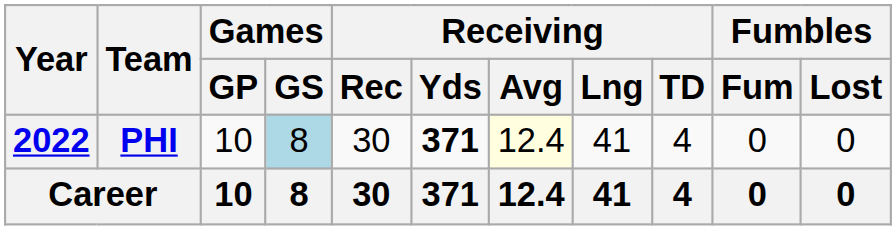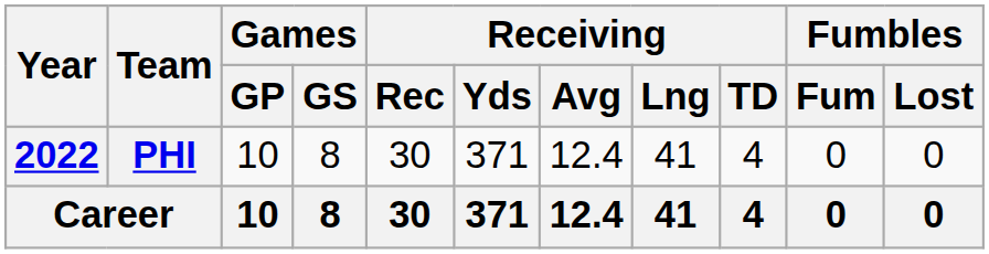PHI | Games / GS: lightblue background -> no background
PHI | Receiving / Yds: bold -> normal
PHI | Receiving / Avg: lightyellow background -> no background
